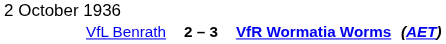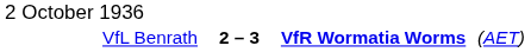VfL Benrath | column 4: bold -> normal
